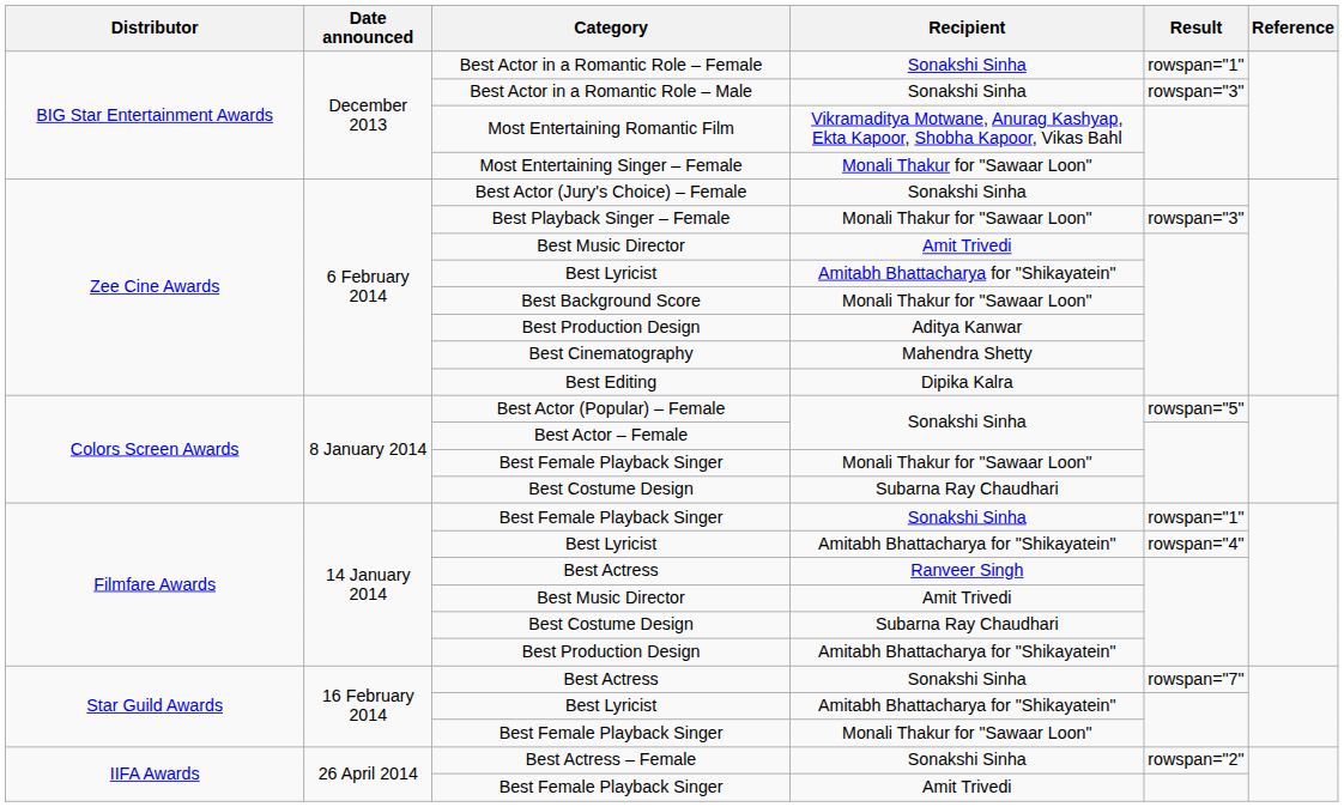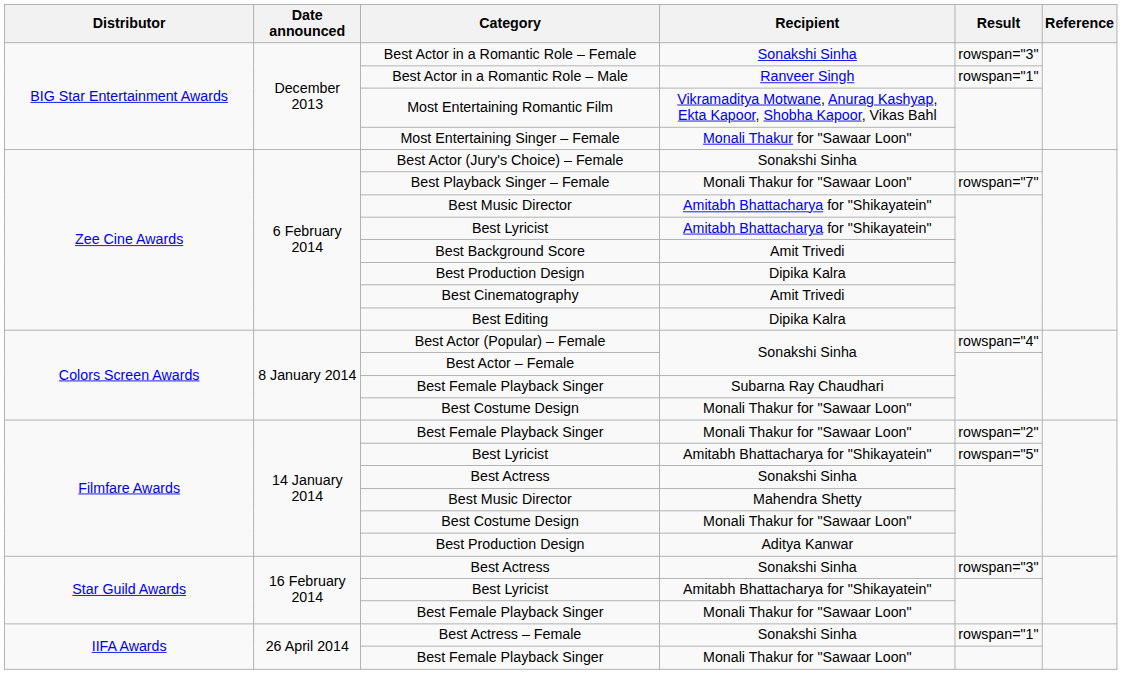Best Actor in a Romantic Role – Female | Result: rowspan="1" -> rowspan="3"
Best Actor in a Romantic Role – Male | Recipient: Sonakshi Sinha -> Ranveer Singh
Best Actor in a Romantic Role – Male | Result: rowspan="3" -> rowspan="1"
Best Playback Singer – Female | Result: rowspan="3" -> rowspan="7"
Zee Cine Awards / Best Music Director | Recipient: Amit Trivedi -> Amitabh Bhattacharya for "Shikayatein"
Best Background Score | Recipient: Monali Thakur for "Sawaar Loon" -> Amit Trivedi
Zee Cine Awards / Best Production Design | Recipient: Aditya Kanwar -> Dipika Kalra
Best Cinematography | Recipient: Mahendra Shetty -> Amit Trivedi
Best Actor (Popular) – Female | Result: rowspan="5" -> rowspan="4"
Colors Screen Awards / Best Female Playback Singer | Recipient: Monali Thakur for "Sawaar Loon" -> Subarna Ray Chaudhari
Colors Screen Awards / Best Costume Design | Recipient: Subarna Ray Chaudhari -> Monali Thakur for "Sawaar Loon"
Filmfare Awards / Best Female Playback Singer | Recipient: Sonakshi Sinha -> Monali Thakur for "Sawaar Loon"
Filmfare Awards / Best Female Playback Singer | Result: rowspan="1" -> rowspan="2"
Filmfare Awards / Best Lyricist | Result: rowspan="4" -> rowspan="5"
Filmfare Awards / Best Actress | Recipient: Ranveer Singh -> Sonakshi Sinha
Filmfare Awards / Best Music Director | Recipient: Amit Trivedi -> Mahendra Shetty
Filmfare Awards / Best Costume Design | Recipient: Subarna Ray Chaudhari -> Monali Thakur for "Sawaar Loon"
Filmfare Awards / Best Production Design | Recipient: Amitabh Bhattacharya for "Shikayatein" -> Aditya Kanwar
Star Guild Awards / Best Actress | Result: rowspan="7" -> rowspan="3"
Best Actress – Female | Result: rowspan="2" -> rowspan="1"
IIFA Awards / Best Female Playback Singer | Recipient: Amit Trivedi -> Monali Thakur for "Sawaar Loon"
